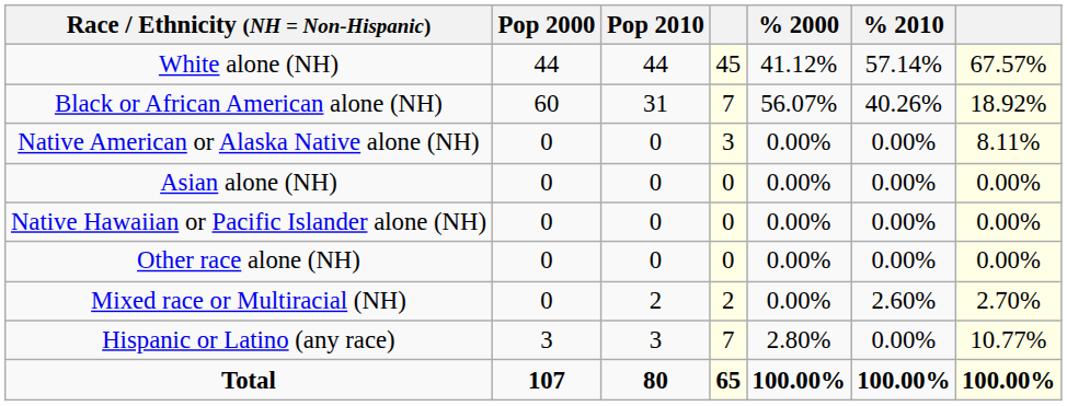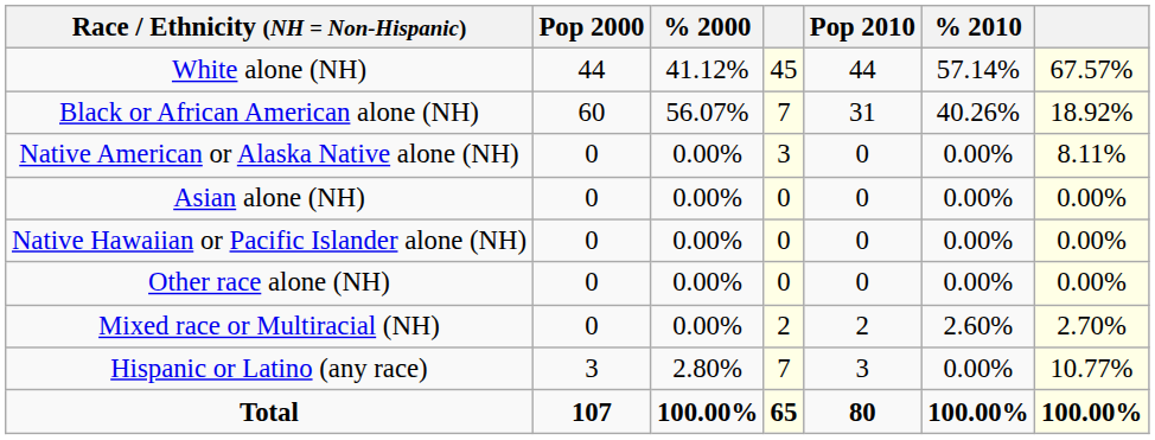columns swapped: Pop 2010 <-> % 2000
